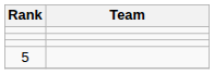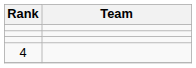row 5 | Rank: 5 -> 4
